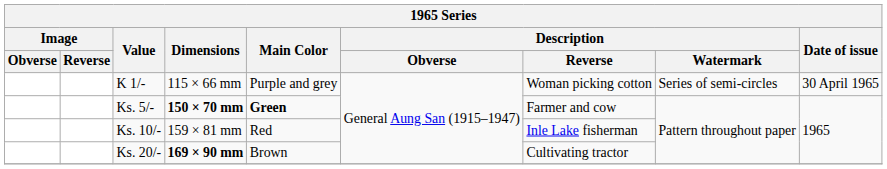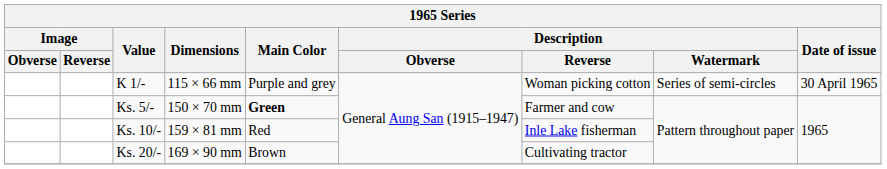Ks. 5/- | Dimensions: bold -> normal
Ks. 20/- | Dimensions: bold -> normal
